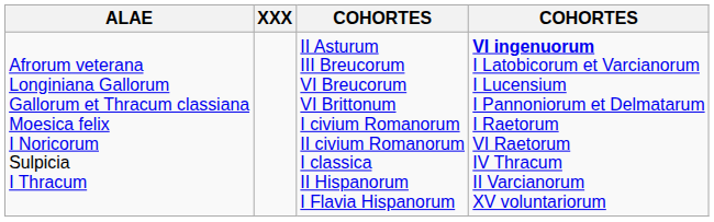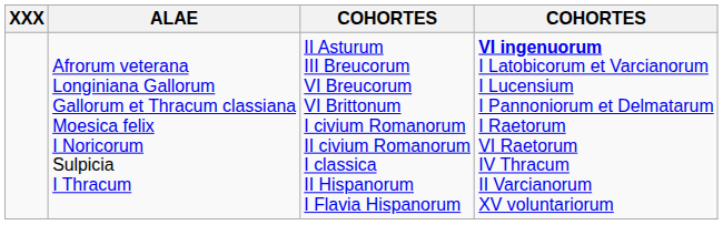columns swapped: ALAE <-> XXX
